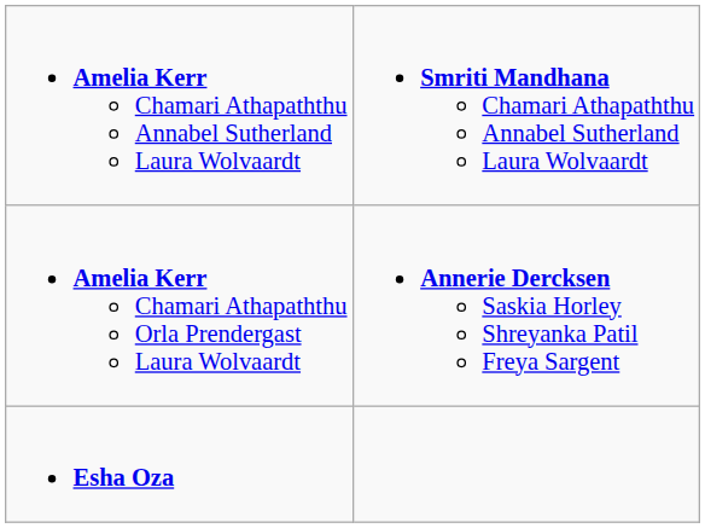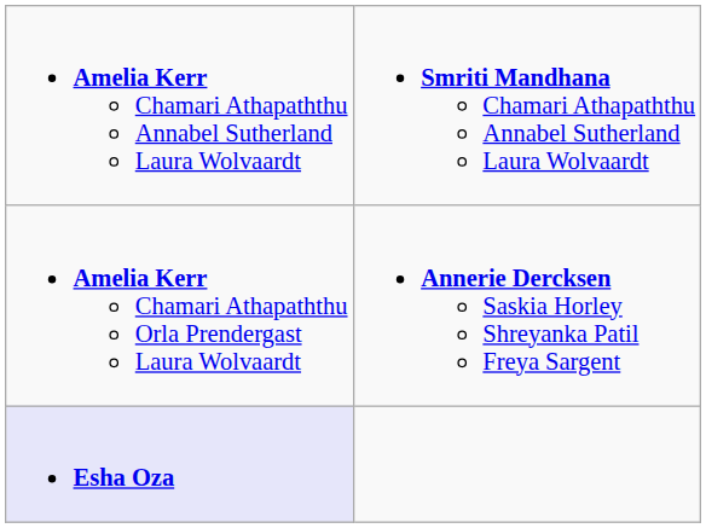Esha Oza | column 1: no background -> lavender background
